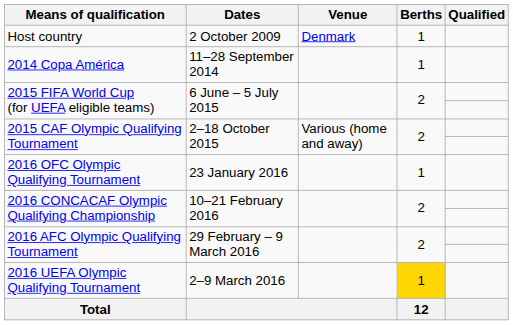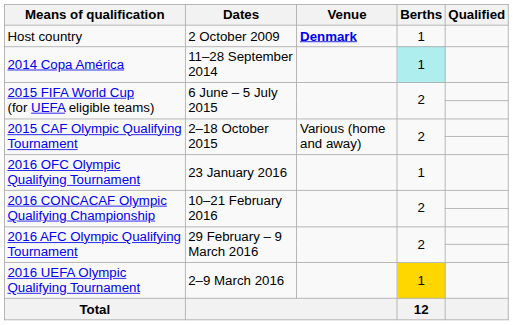Host country | Venue: normal -> bold
2014 Copa América | Berths: no background -> paleturquoise background
